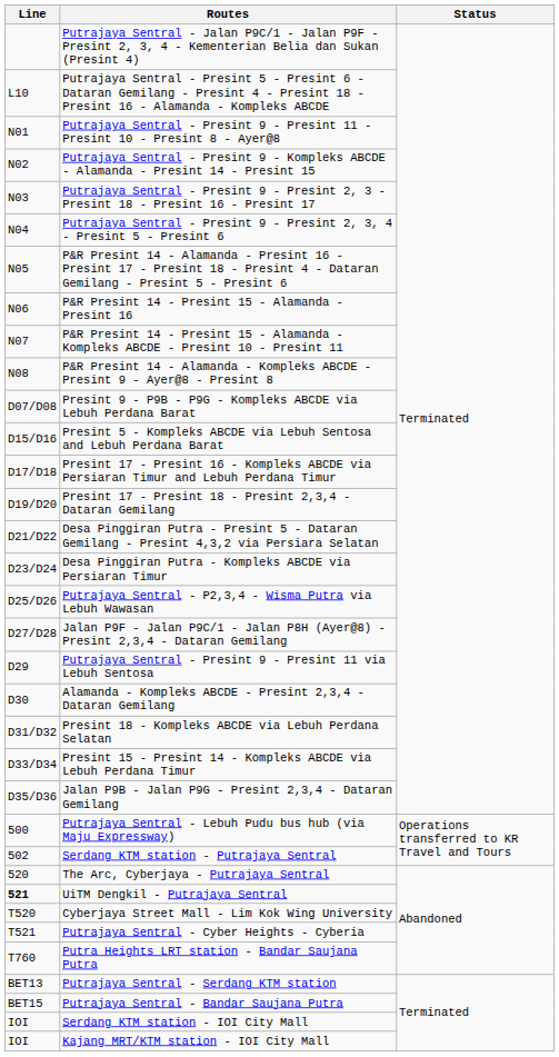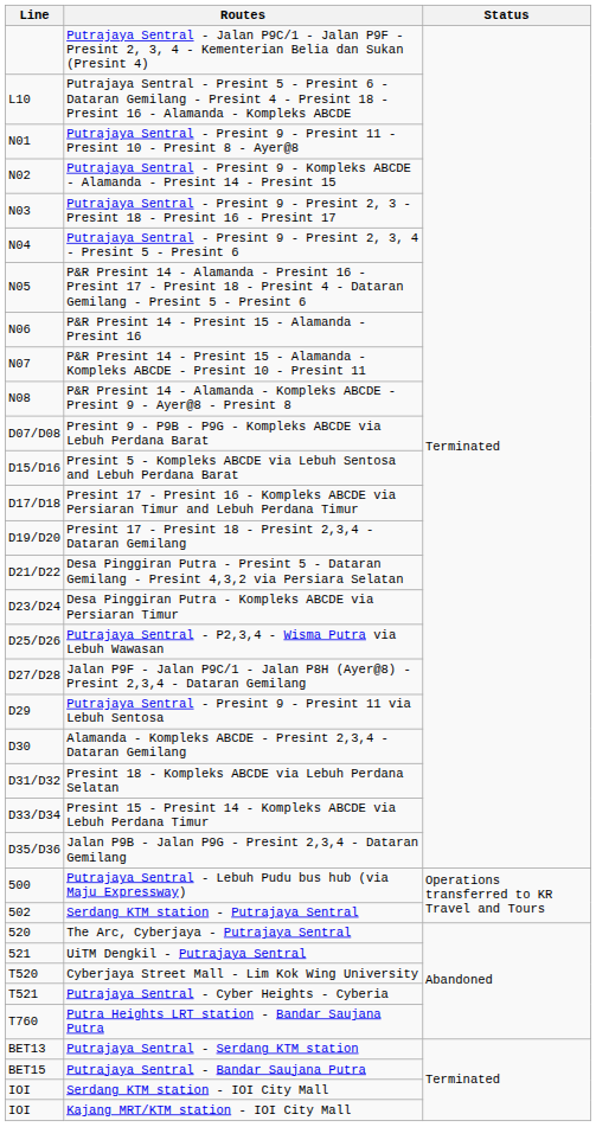UiTM Dengkil - Putrajaya Sentral | Line: bold -> normal
